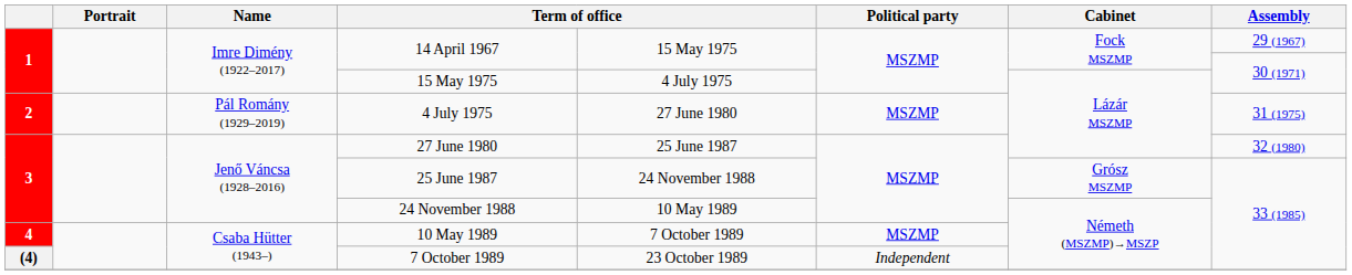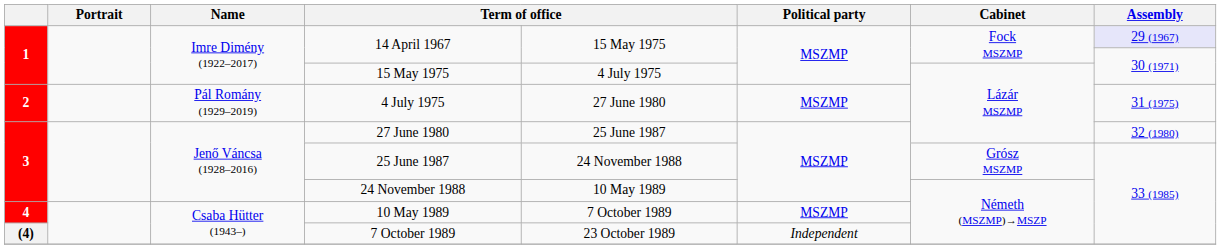row 2 | Assembly: no background -> lavender background
